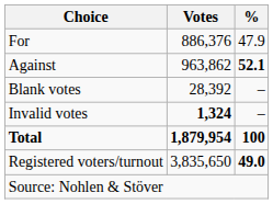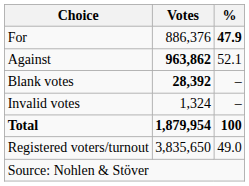For | %: normal -> bold
Against | Votes: normal -> bold
Against | %: bold -> normal
Blank votes | Votes: normal -> bold
Invalid votes | Votes: bold -> normal
Registered voters/turnout | %: bold -> normal
